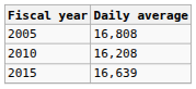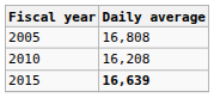2015 | Daily average: normal -> bold
